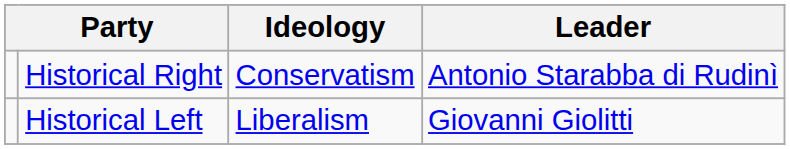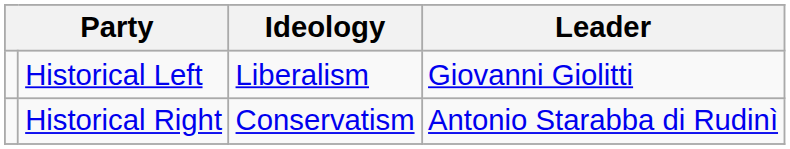rows swapped: Historical Left <-> Historical Right
